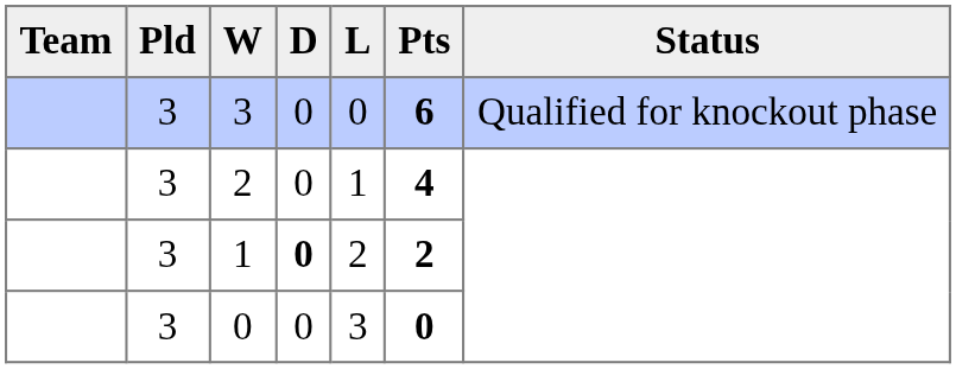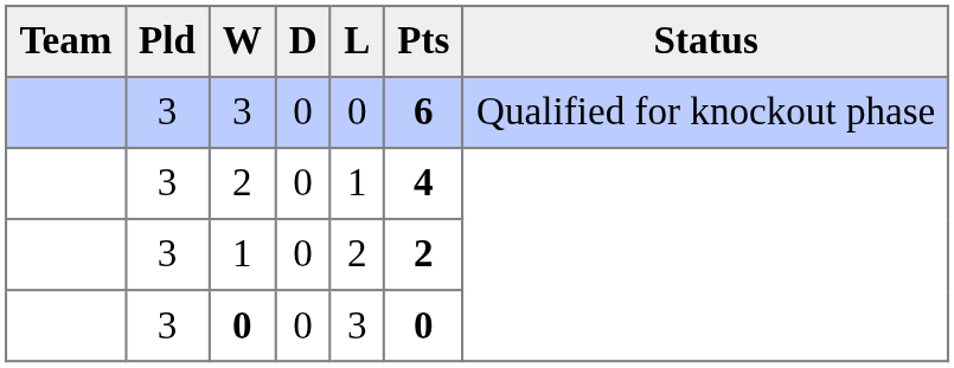row 4 | D: bold -> normal
row 5 | W: normal -> bold
